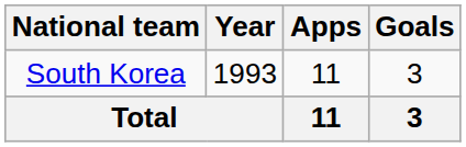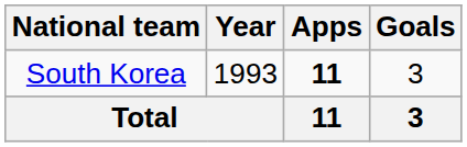South Korea | Apps: normal -> bold
